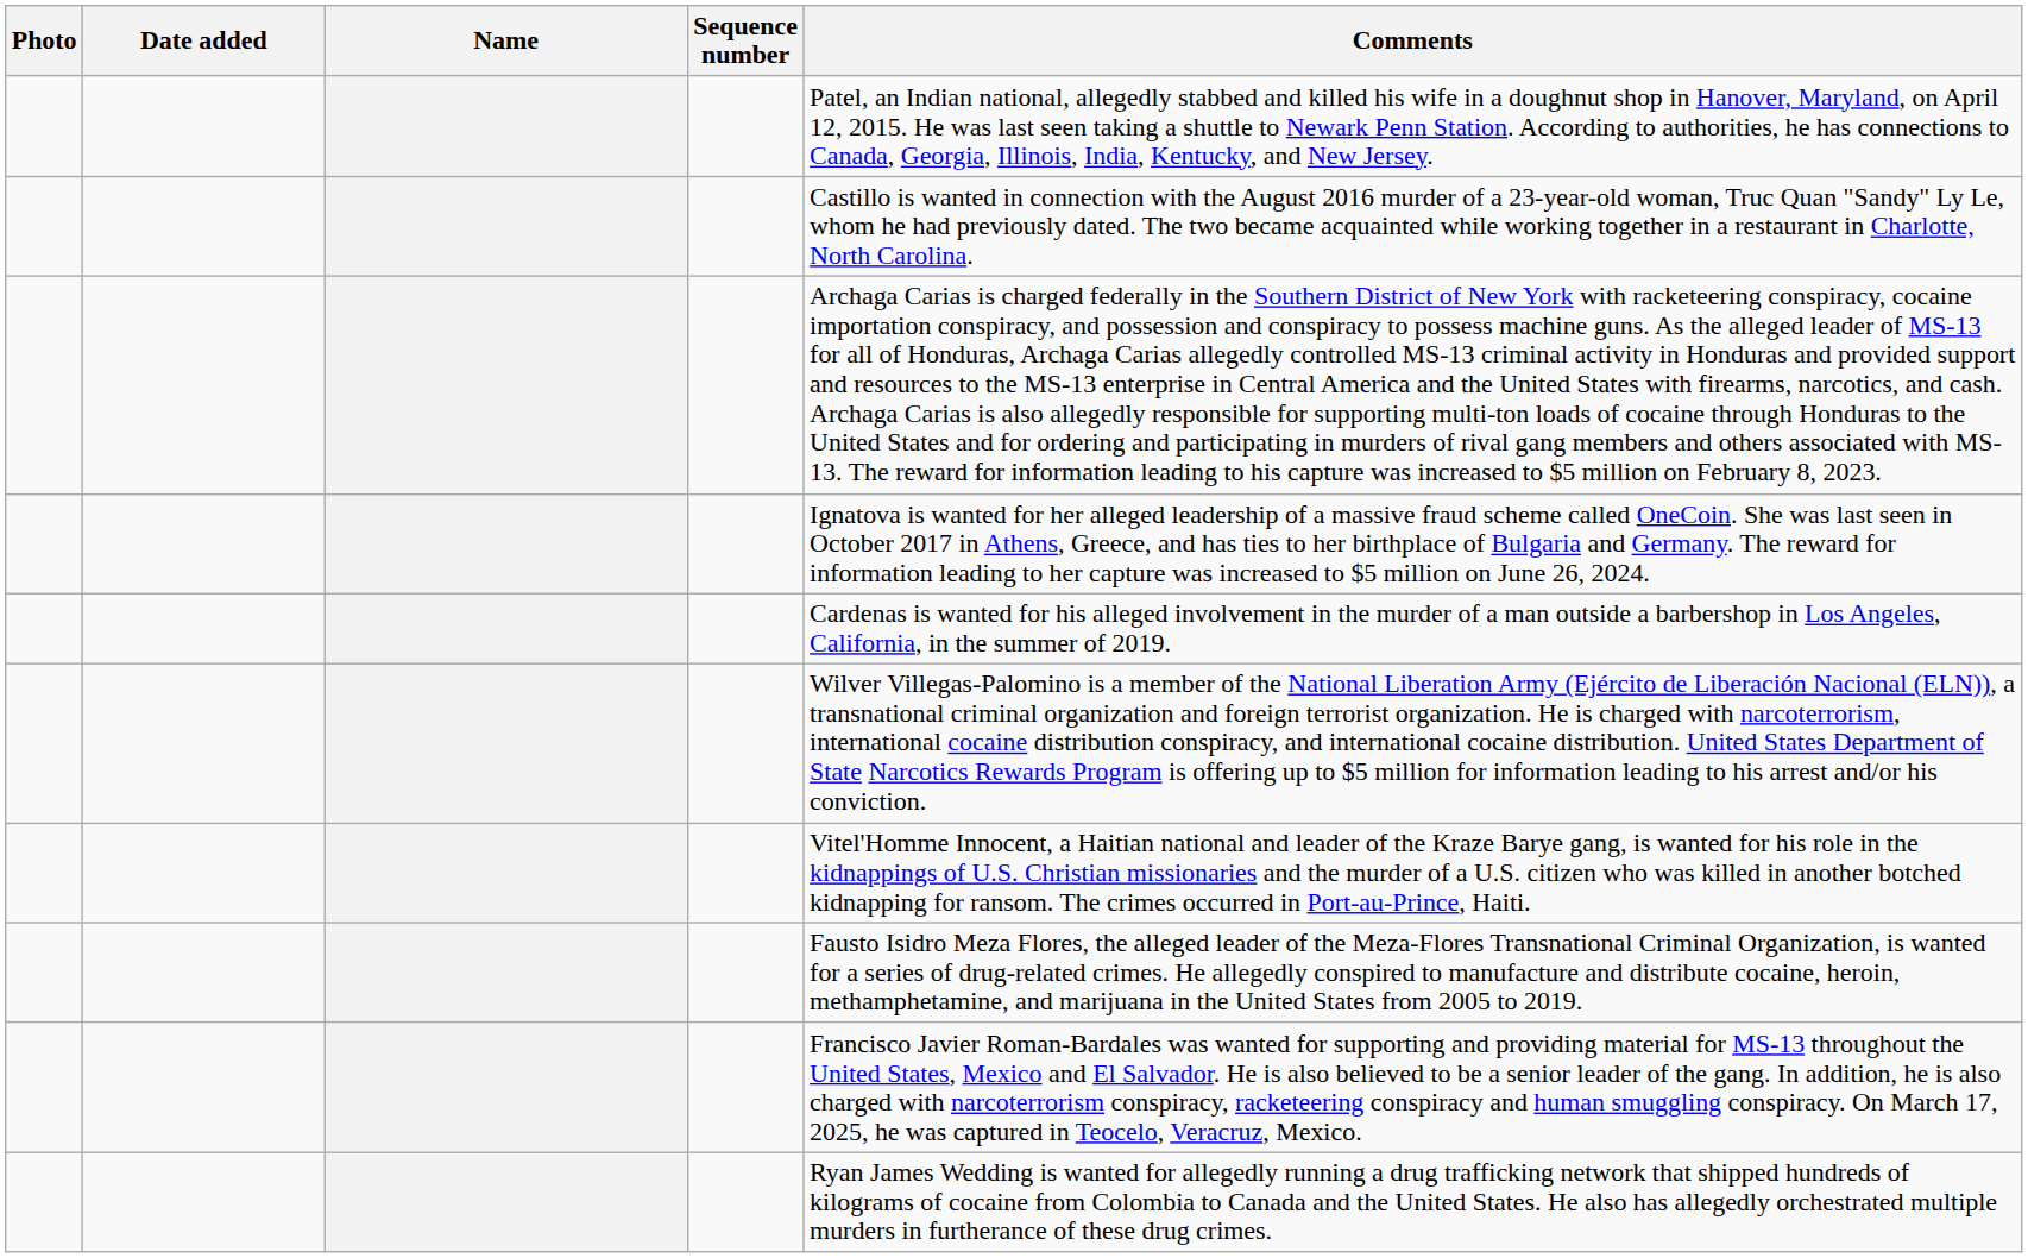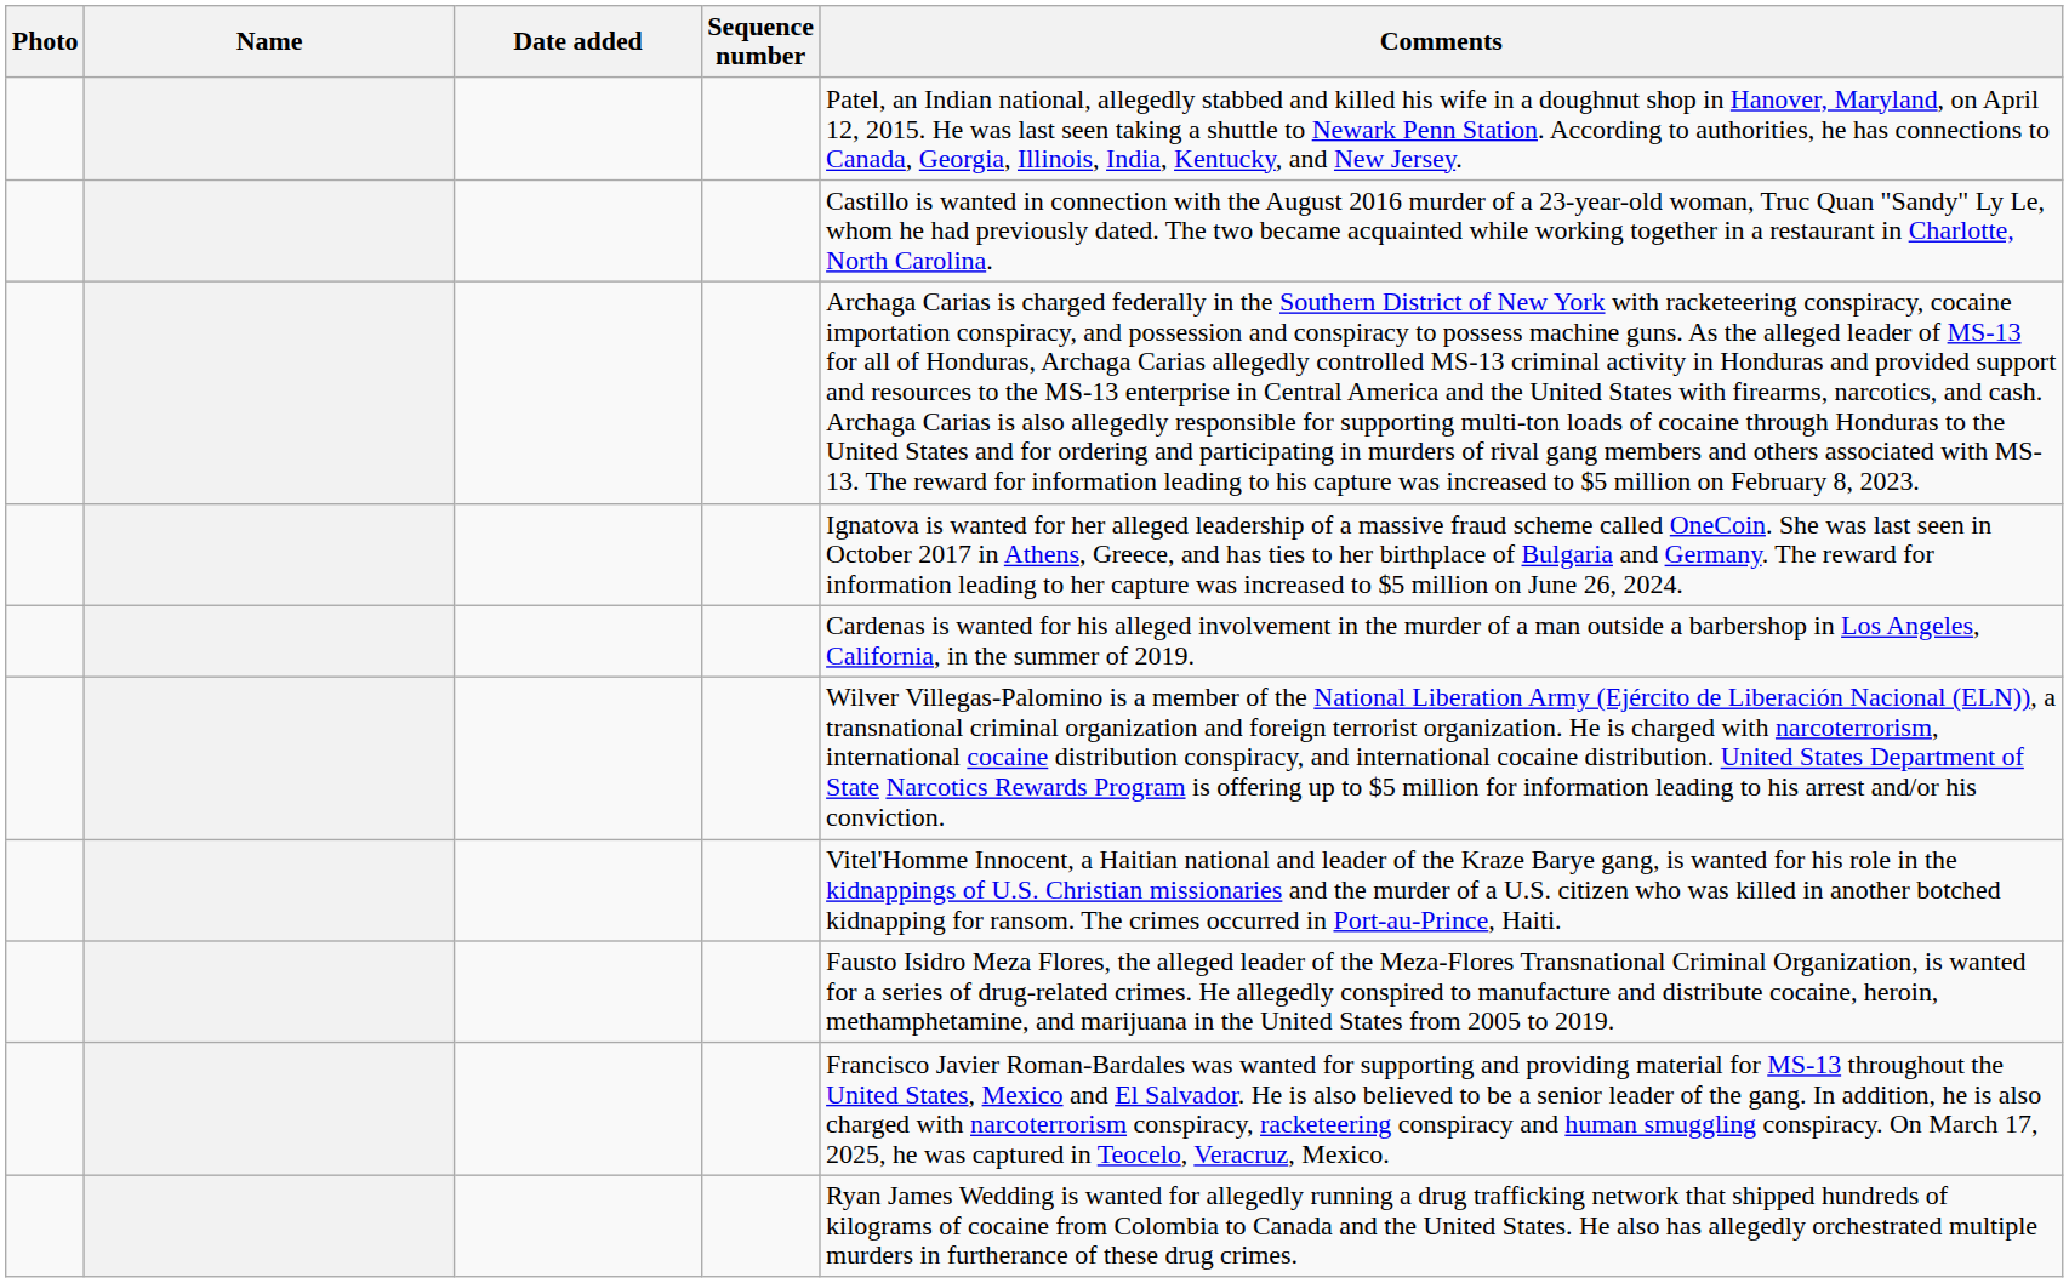columns swapped: Name <-> Date added
